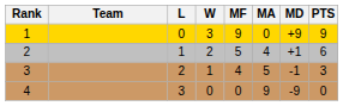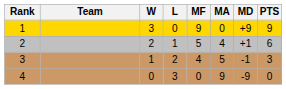columns swapped: W <-> L
